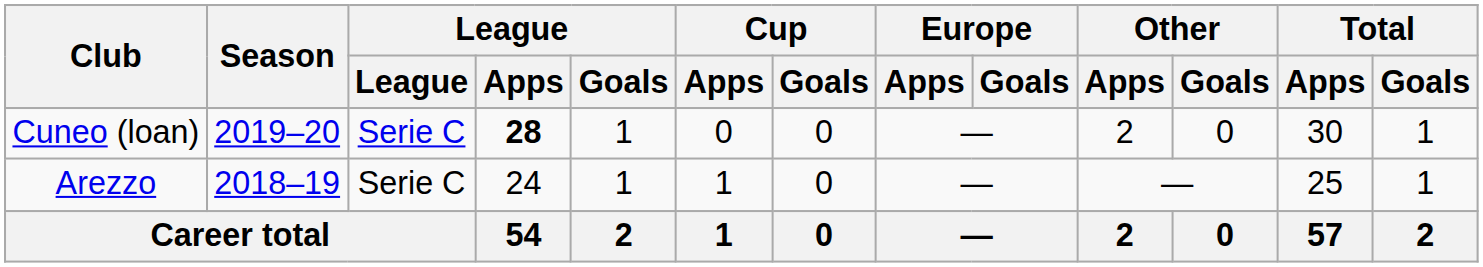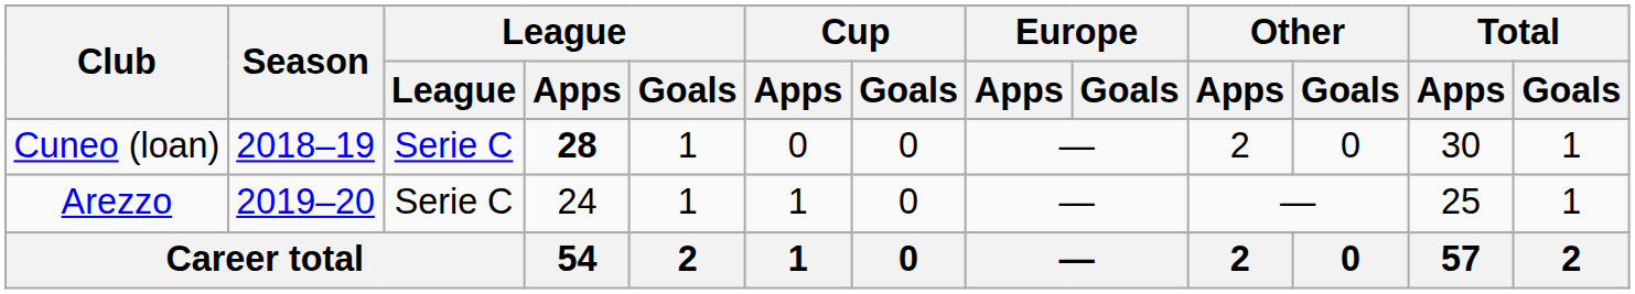Cuneo (loan) | Season: 2019–20 -> 2018–19
Arezzo | Season: 2018–19 -> 2019–20
